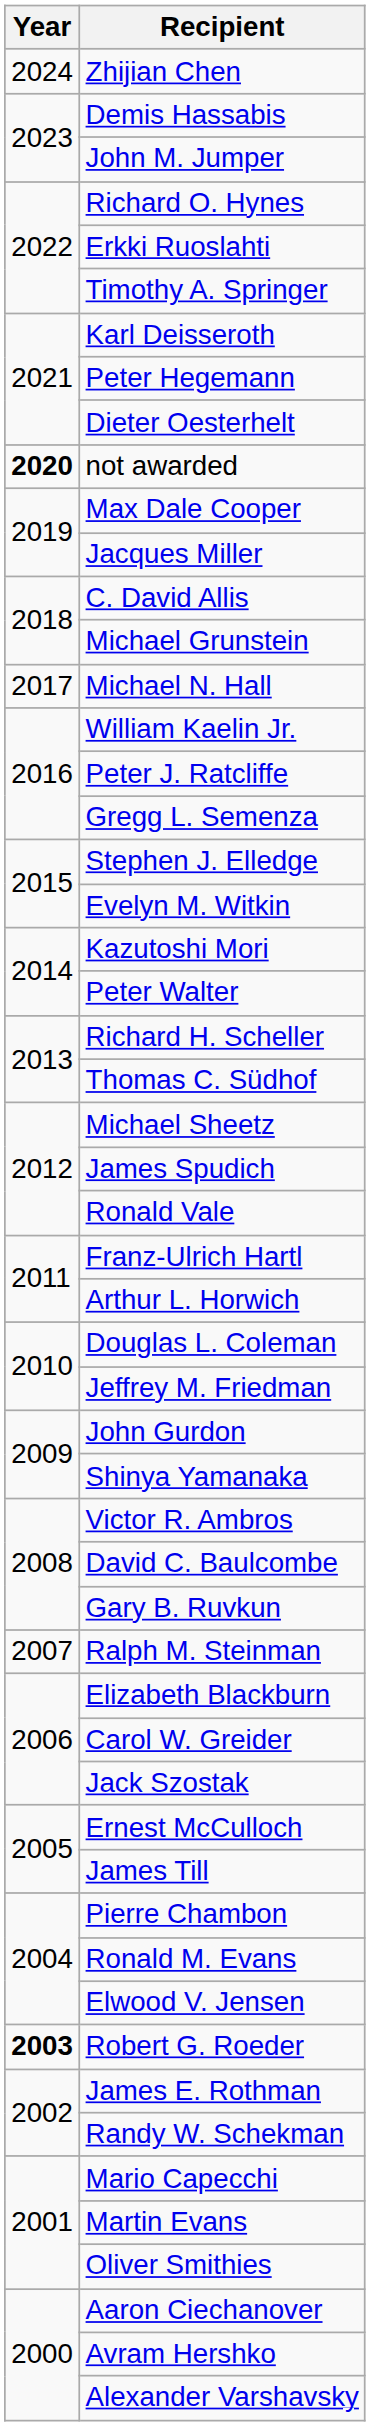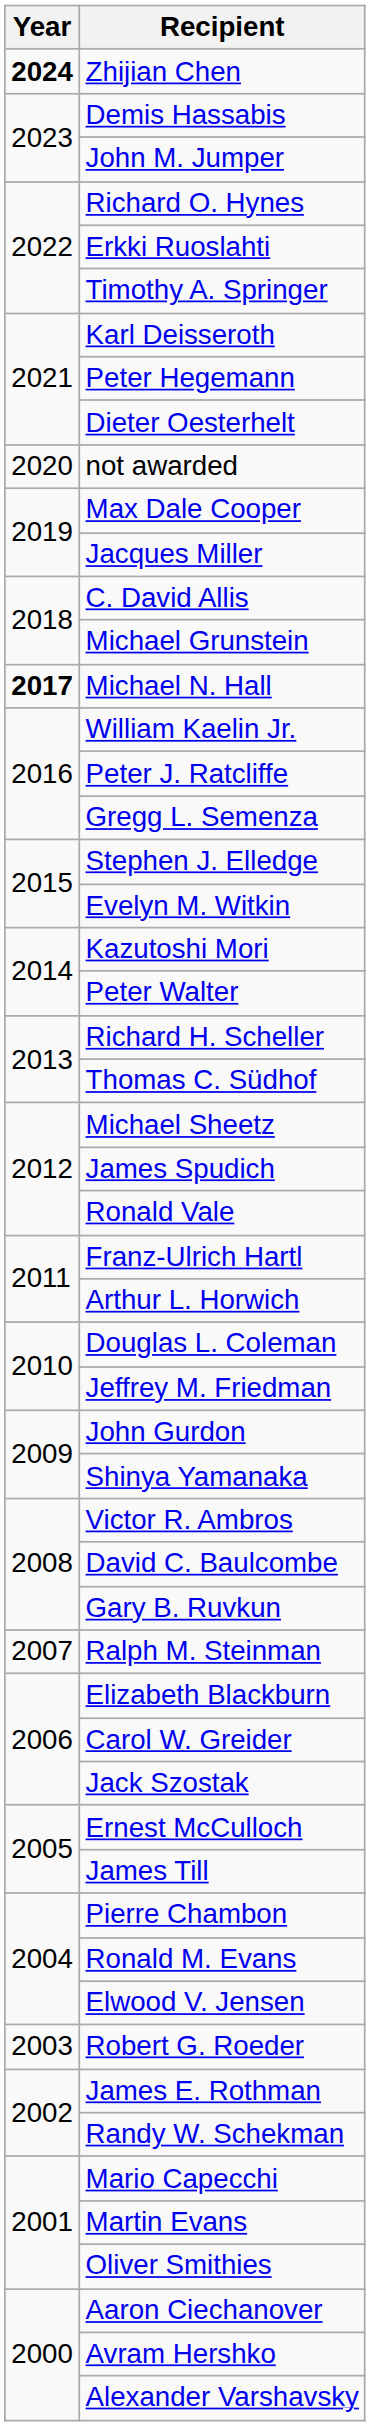Zhijian Chen | Year: normal -> bold
not awarded | Year: bold -> normal
Michael N. Hall | Year: normal -> bold
Robert G. Roeder | Year: bold -> normal
